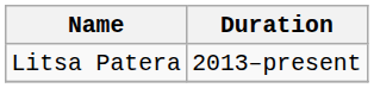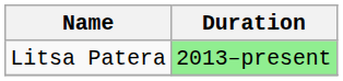Litsa Patera | Duration: no background -> lightgreen background
